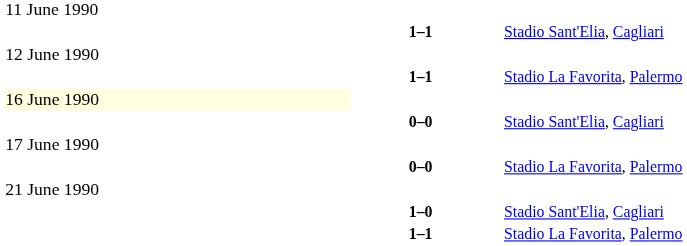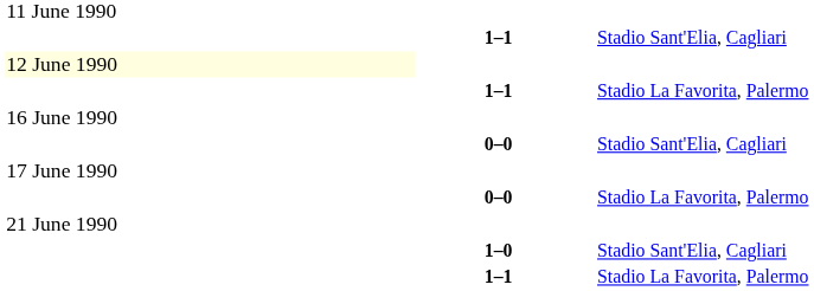12 June 1990 | column 1: no background -> lightyellow background
16 June 1990 | column 1: lightyellow background -> no background
